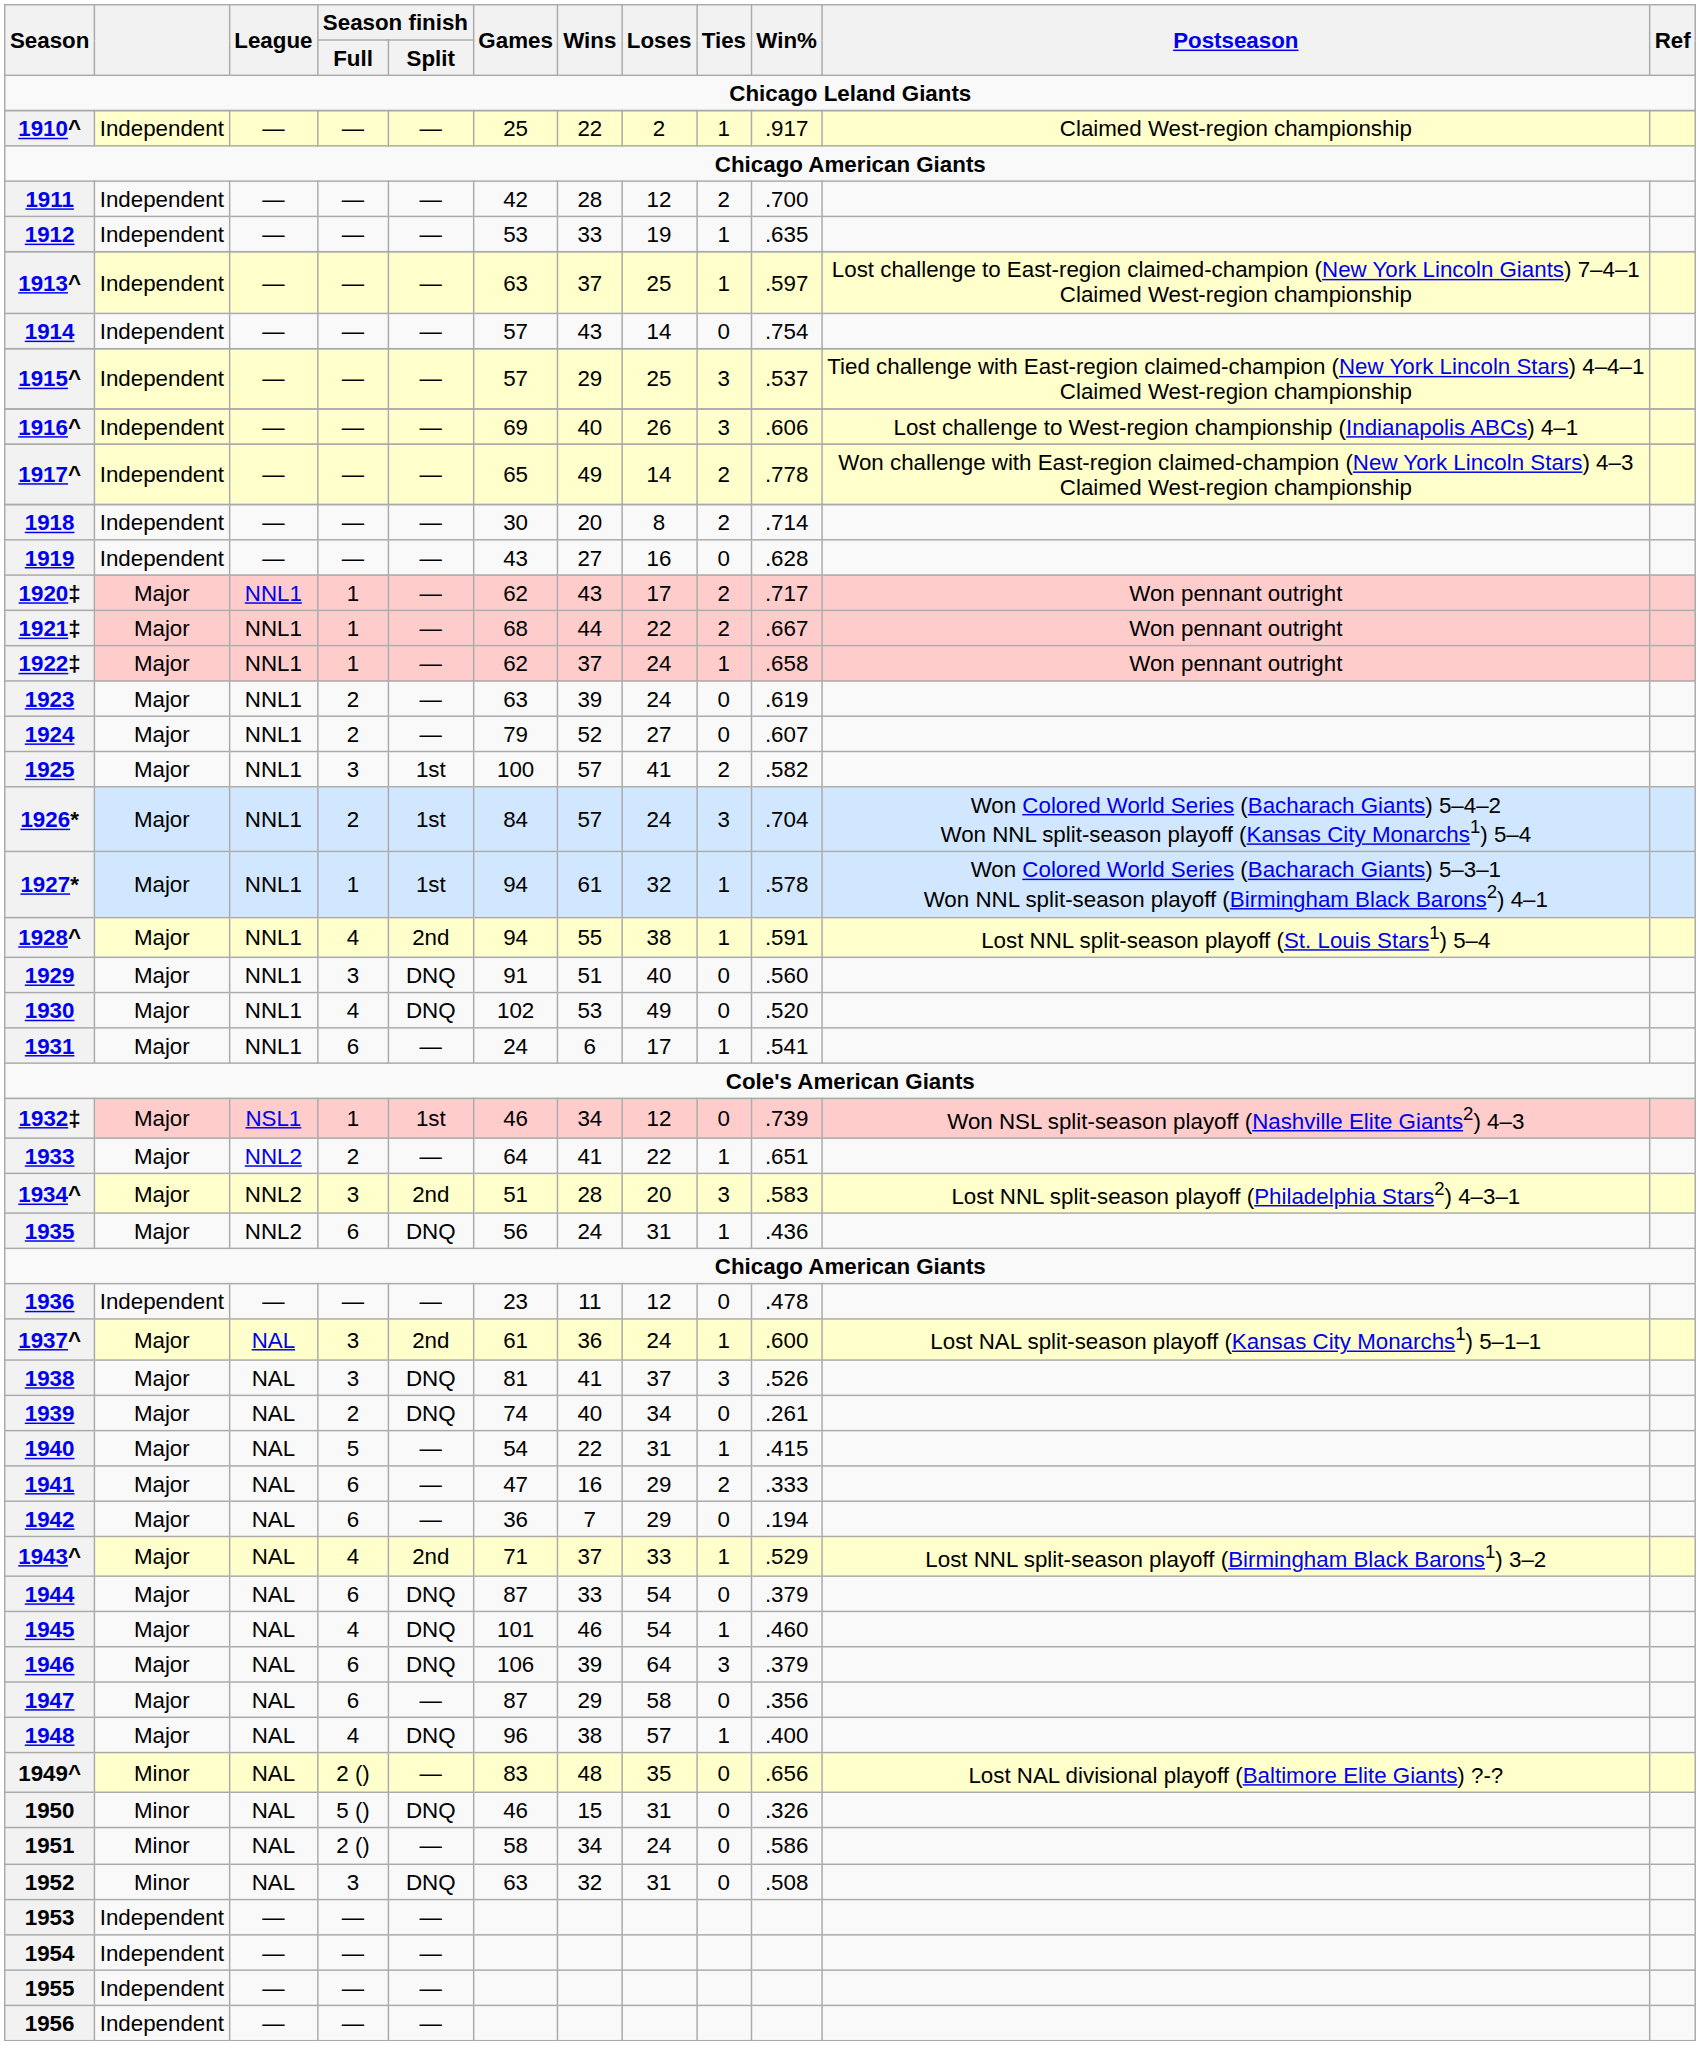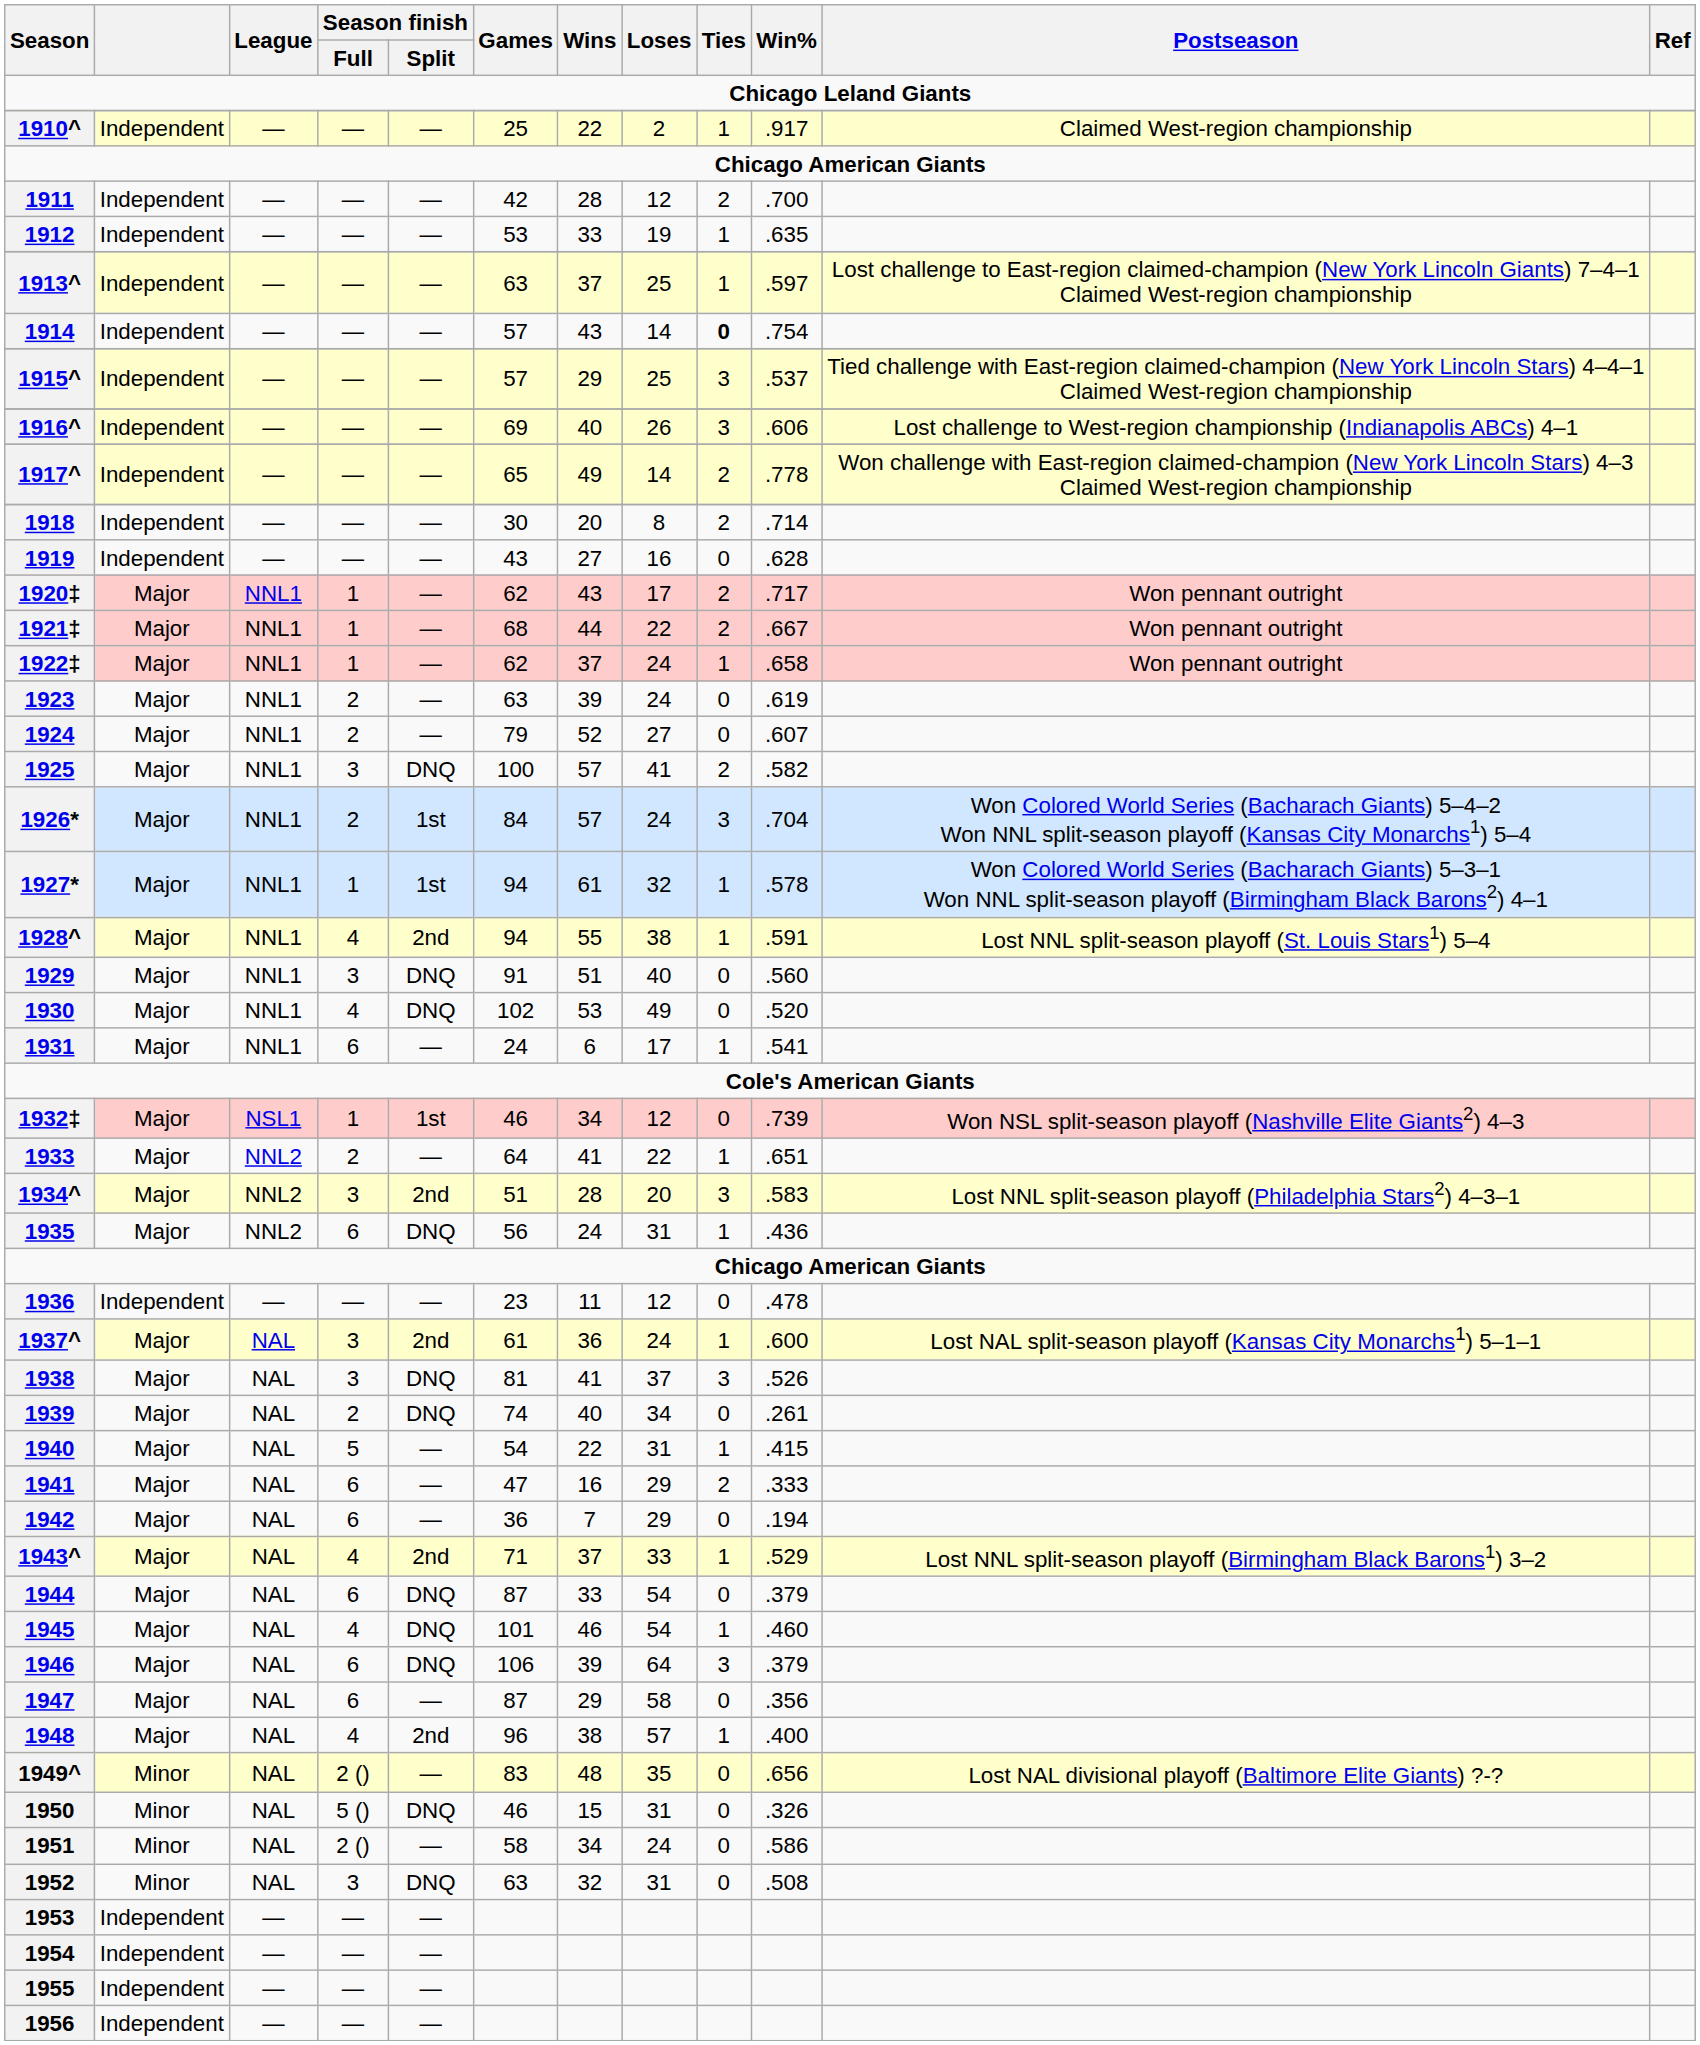1914 | Ties: normal -> bold
1925 | Season finish / Split: 1st -> DNQ
1948 | Season finish / Split: DNQ -> 2nd
